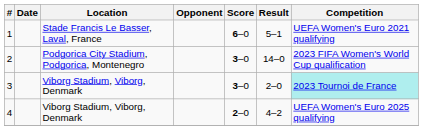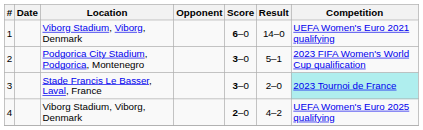1 | Location: Stade Francis Le Basser, Laval, France -> Viborg Stadium, Viborg, Denmark
1 | Result: 5–1 -> 14–0
2 | Result: 14–0 -> 5–1
3 | Location: Viborg Stadium, Viborg, Denmark -> Stade Francis Le Basser, Laval, France
